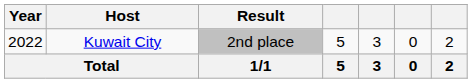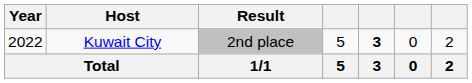Kuwait City | column 5: normal -> bold
